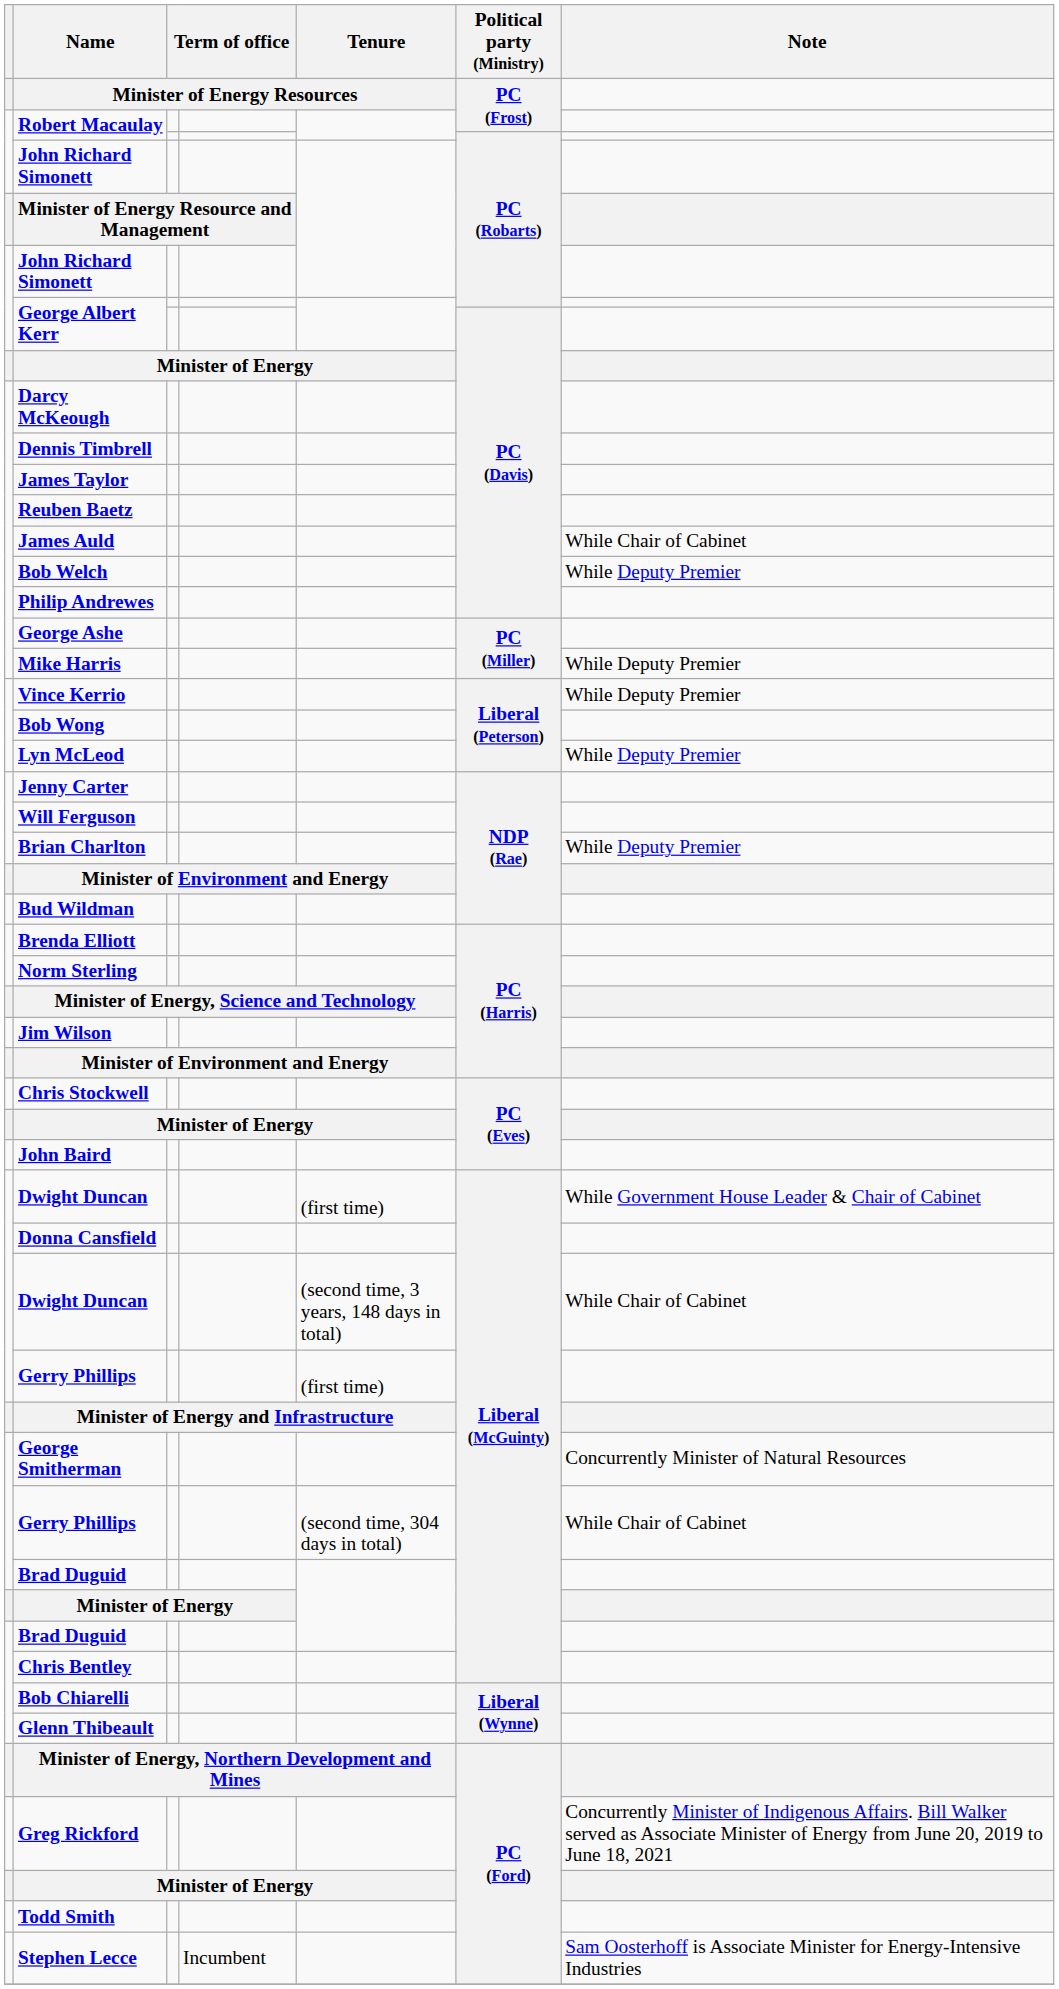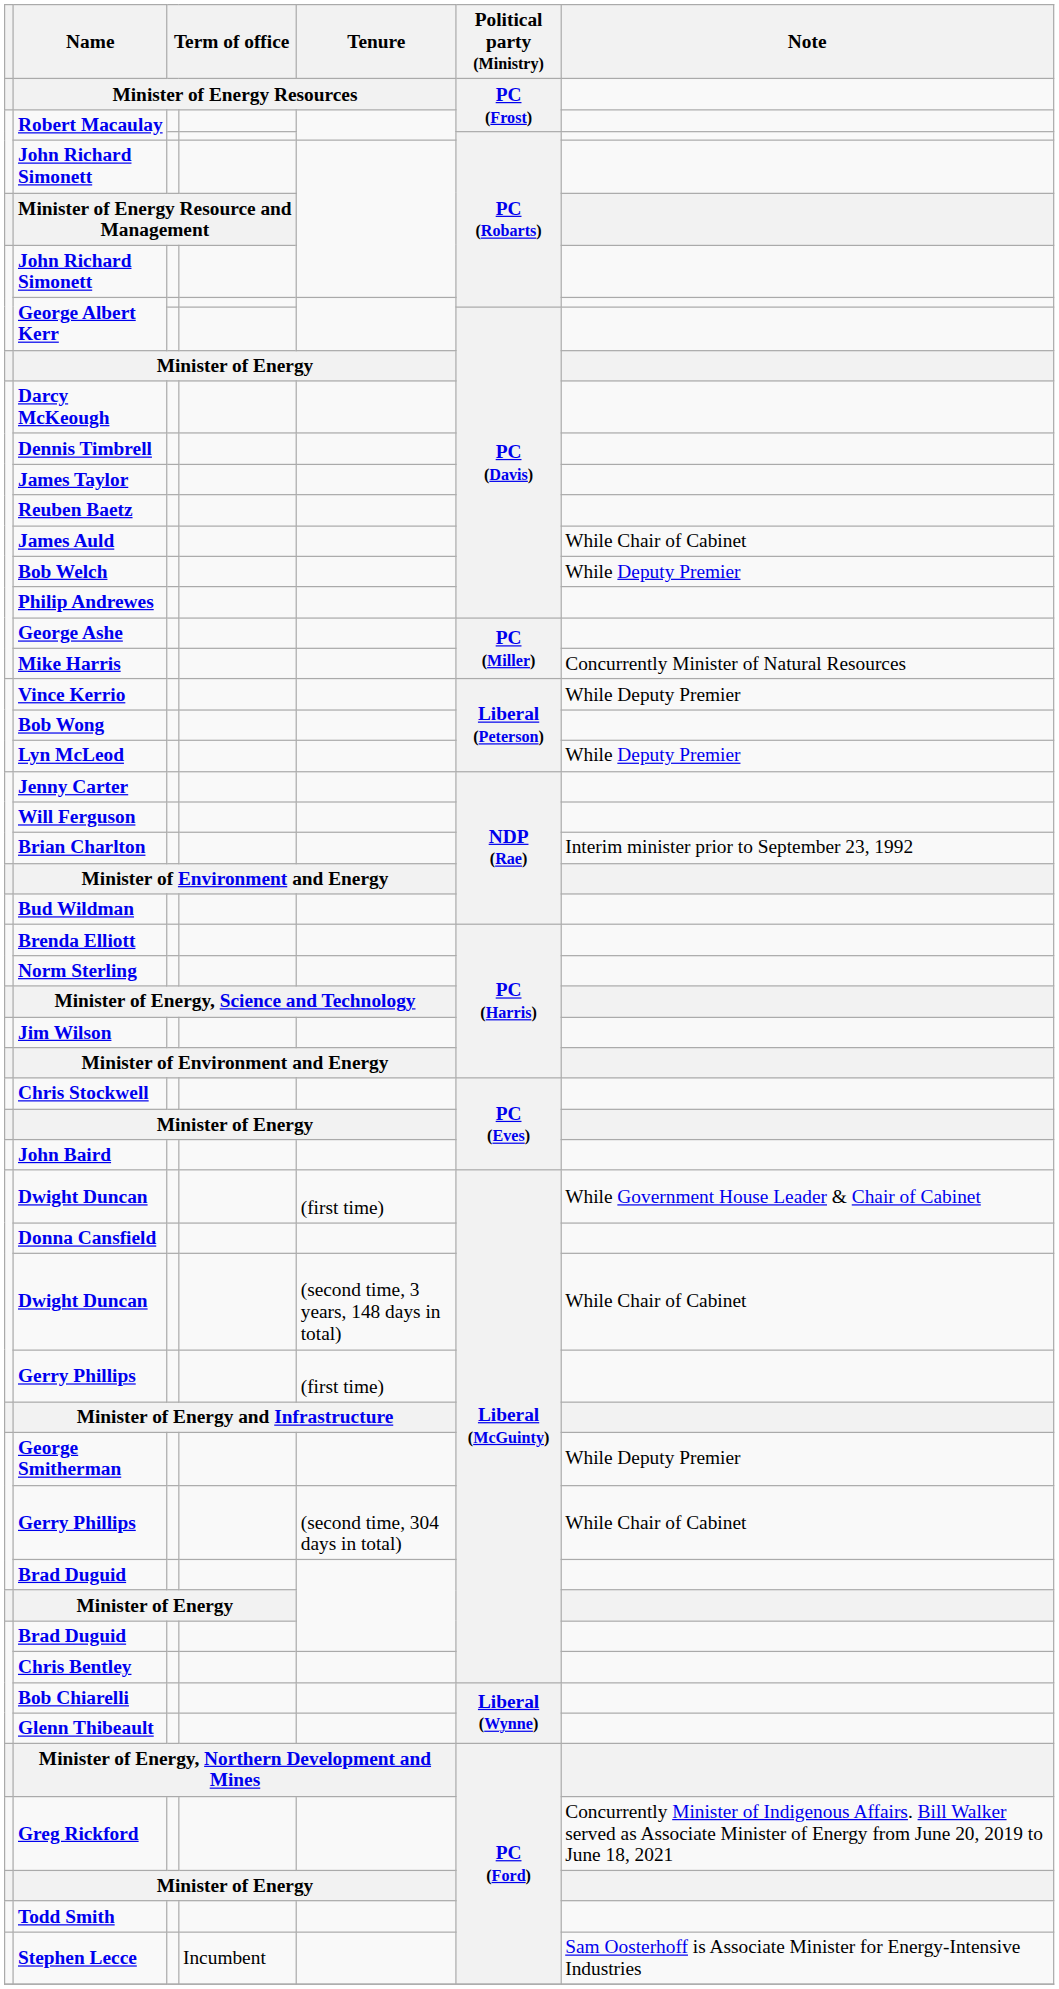Mike Harris | Note: While Deputy Premier -> Concurrently Minister of Natural Resources
Brian Charlton | Note: While Deputy Premier -> Interim minister prior to September 23, 1992
George Smitherman | Note: Concurrently Minister of Natural Resources -> While Deputy Premier
